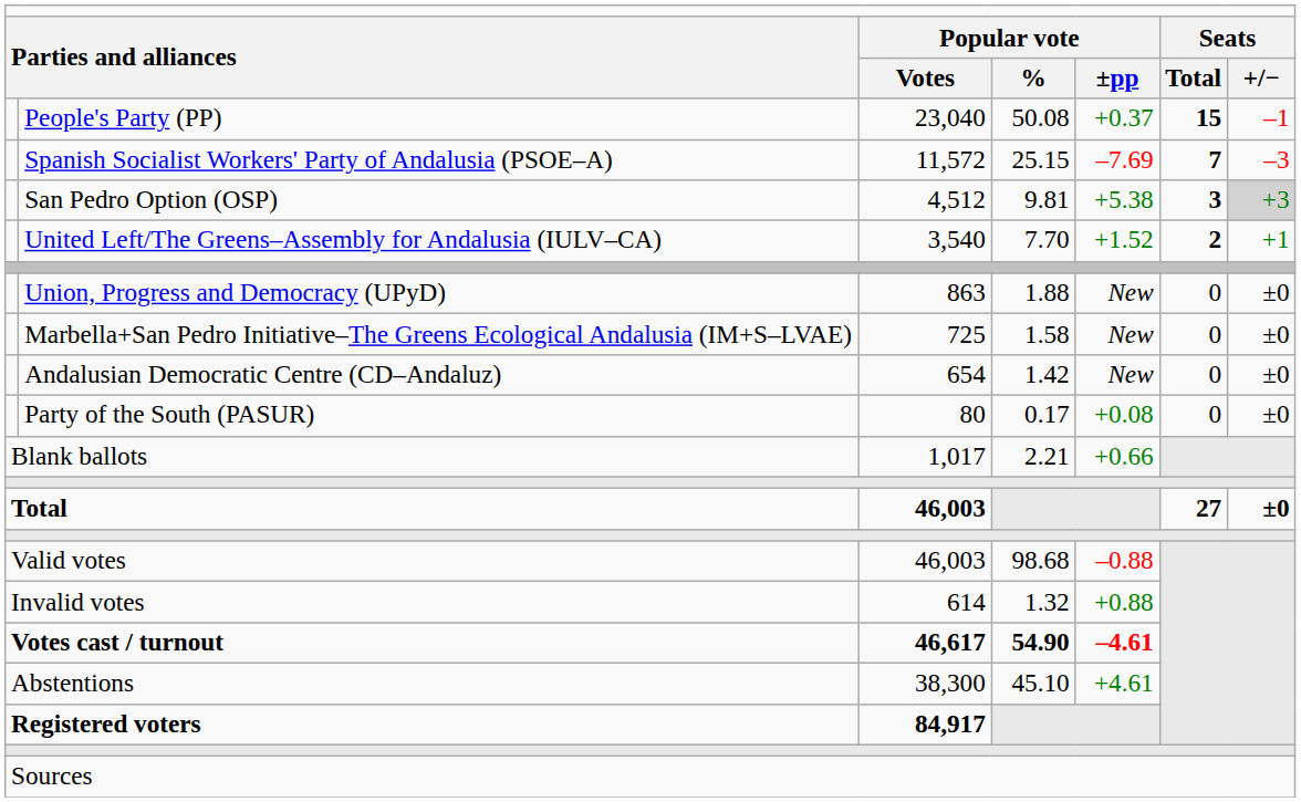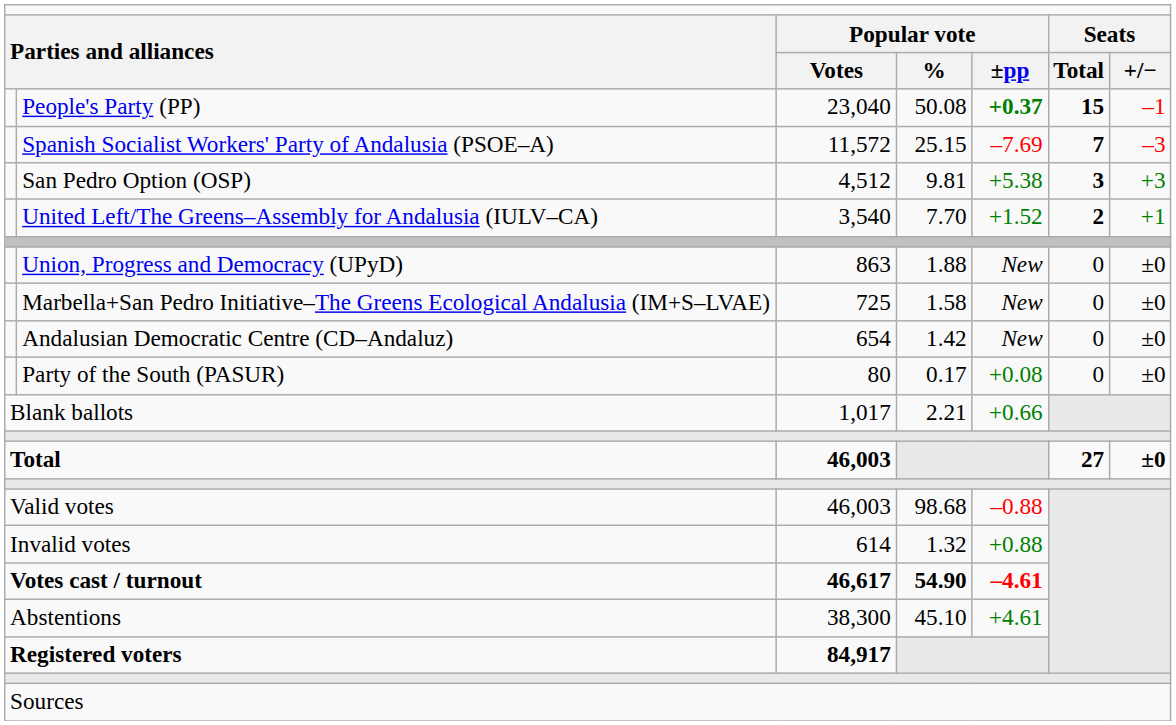People's Party (PP) | column 5: normal -> bold
San Pedro Option (OSP) | column 7: lightgrey background -> no background
